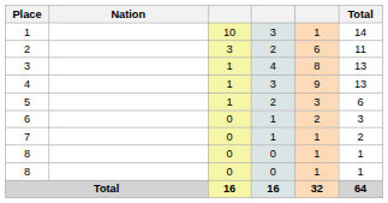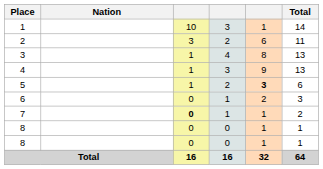5 | column 5: normal -> bold
7 | column 3: normal -> bold
